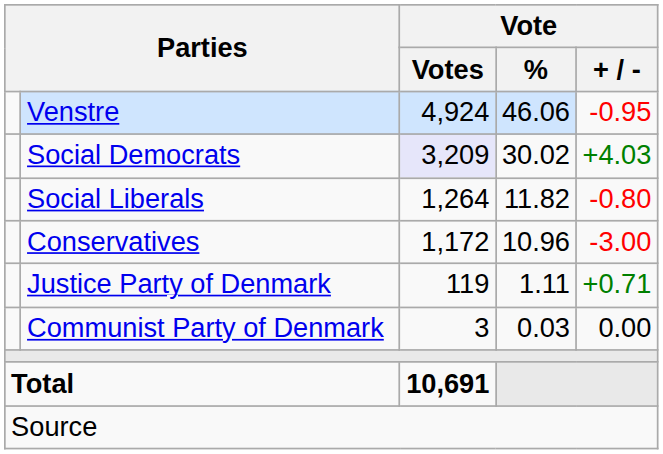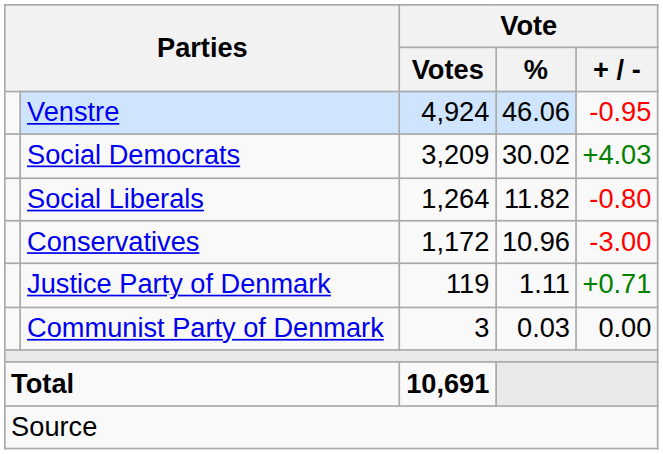Social Democrats | Vote / Votes: lavender background -> no background
